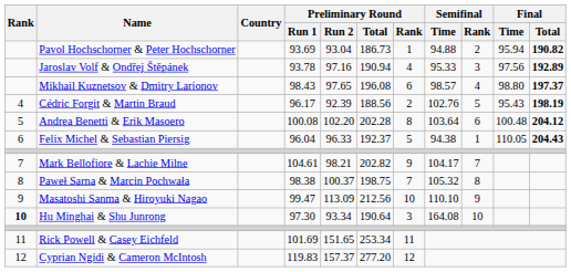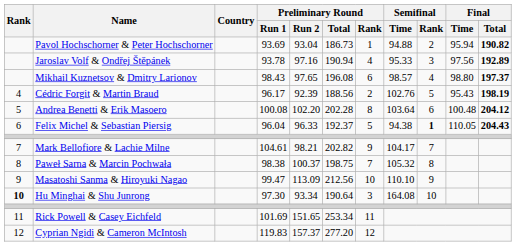Felix Michel & Sebastian Piersig | Semifinal / Rank: normal -> bold
